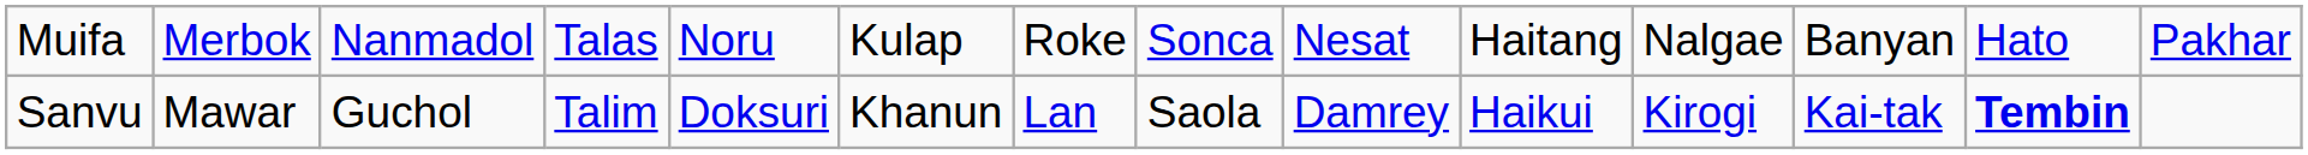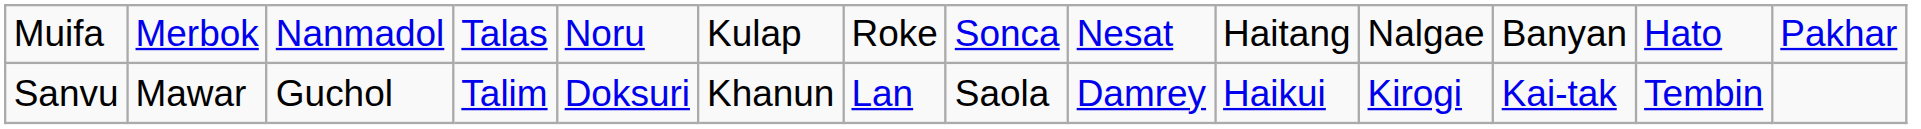Sanvu | column 13: bold -> normal
